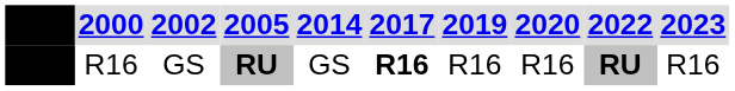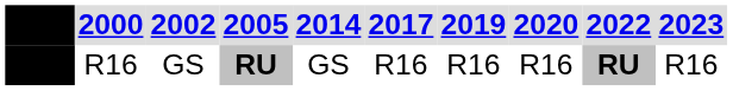Pos. | 2017: bold -> normal
